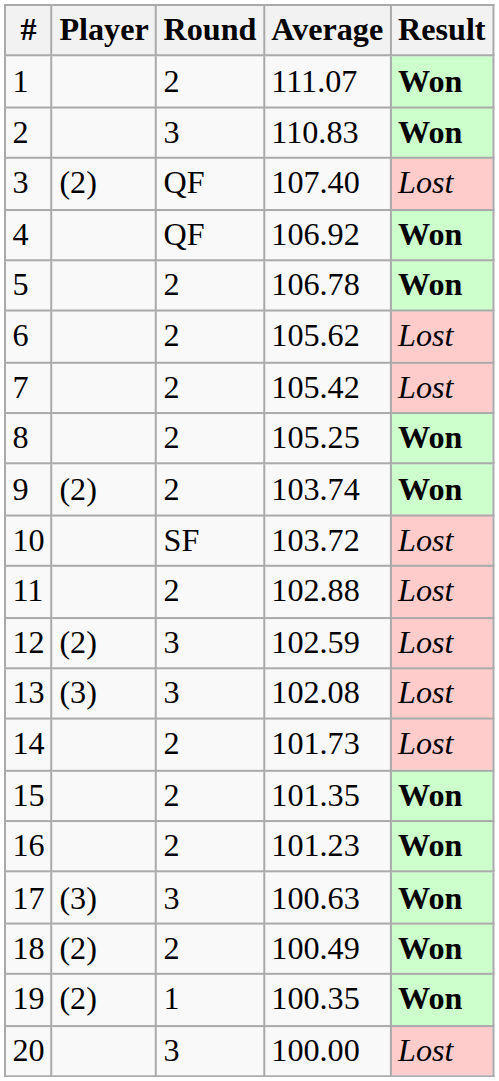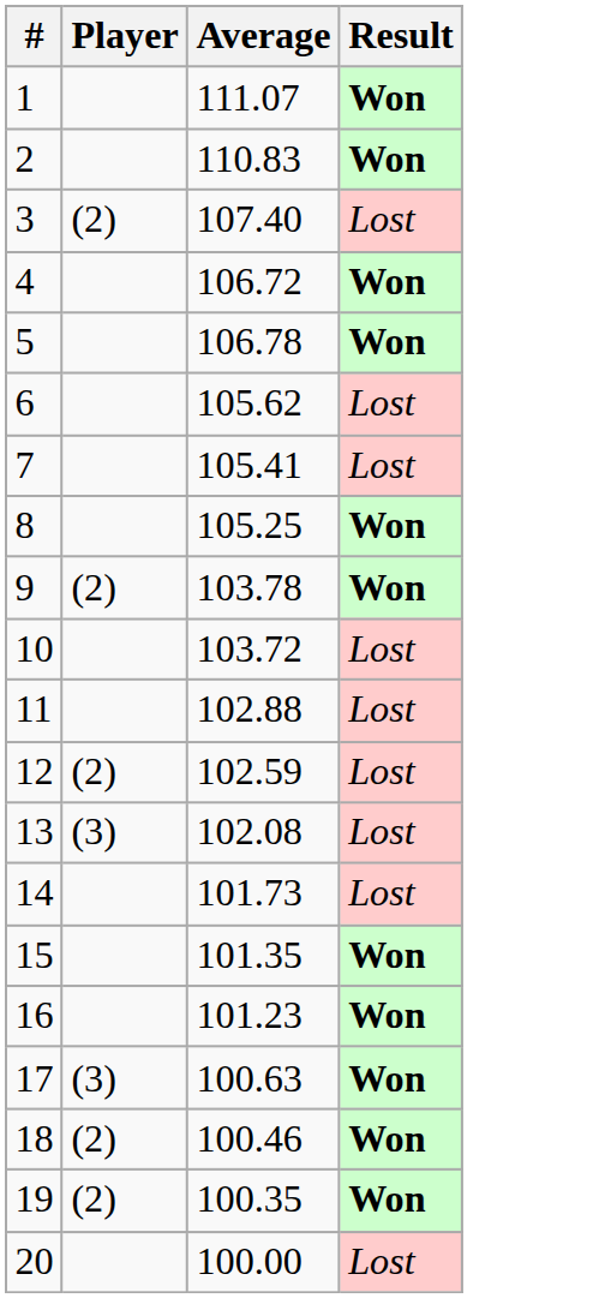- column: Round | 2 | 3 | QF | QF | 2 | 2 | 2 | 2 | 2 | SF | 2 | 3 | 3 | 2 | 2 | 2 | 3 | 2 | 1 | 3
4 | Average: 106.92 -> 106.72
7 | Average: 105.42 -> 105.41
9 | Average: 103.74 -> 103.78
18 | Average: 100.49 -> 100.46
